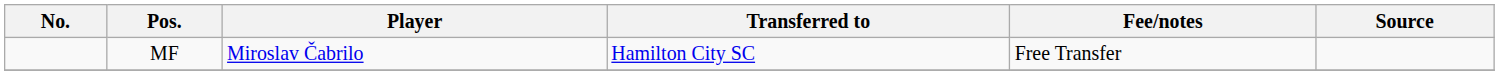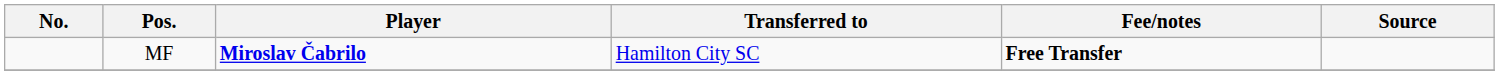MF | Player: normal -> bold
MF | Fee/notes: normal -> bold
